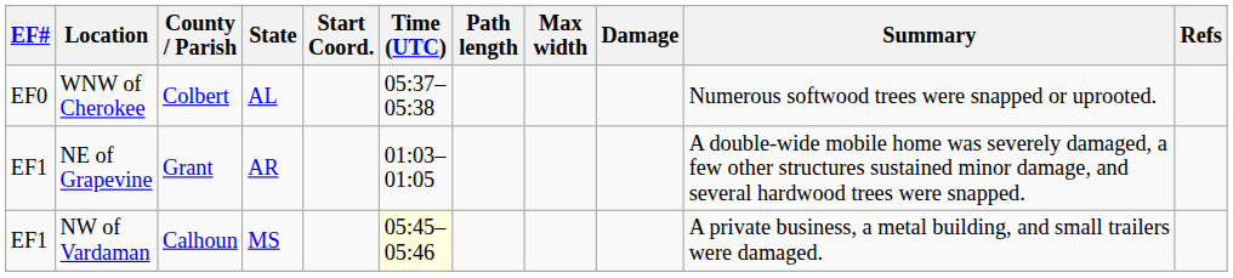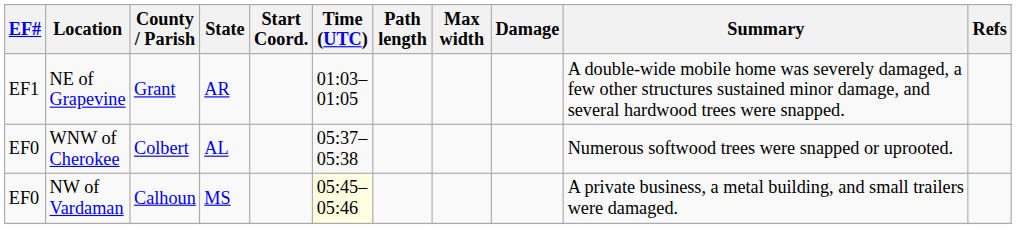rows swapped: NE of Grapevine <-> WNW of Cherokee
NW of Vardaman | EF#: EF1 -> EF0
